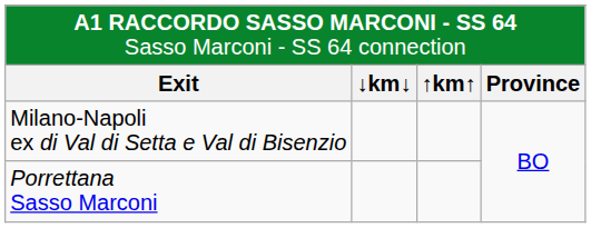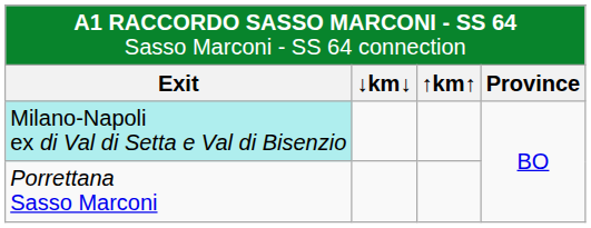Milano-Napoli ex di Val di Setta e Val di Bisenzio | column 1: no background -> paleturquoise background
